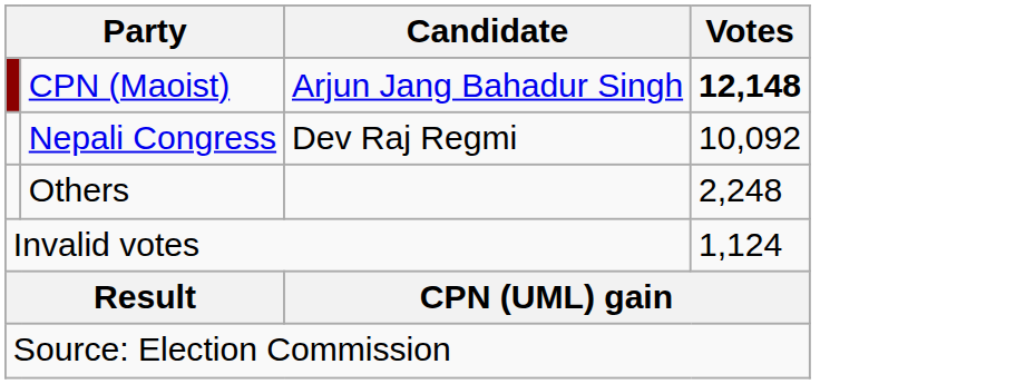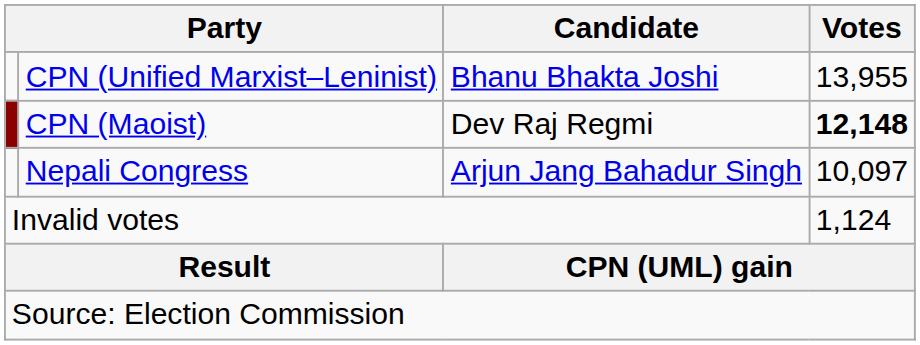+ row: CPN (Unified Marxist–Leninist) | Bhanu Bhakta Joshi | 13,955
CPN (Maoist) | Candidate: Arjun Jang Bahadur Singh -> Dev Raj Regmi
Nepali Congress | Candidate: Dev Raj Regmi -> Arjun Jang Bahadur Singh
Nepali Congress | Votes: 10,092 -> 10,097
- row: Others | 2,248
